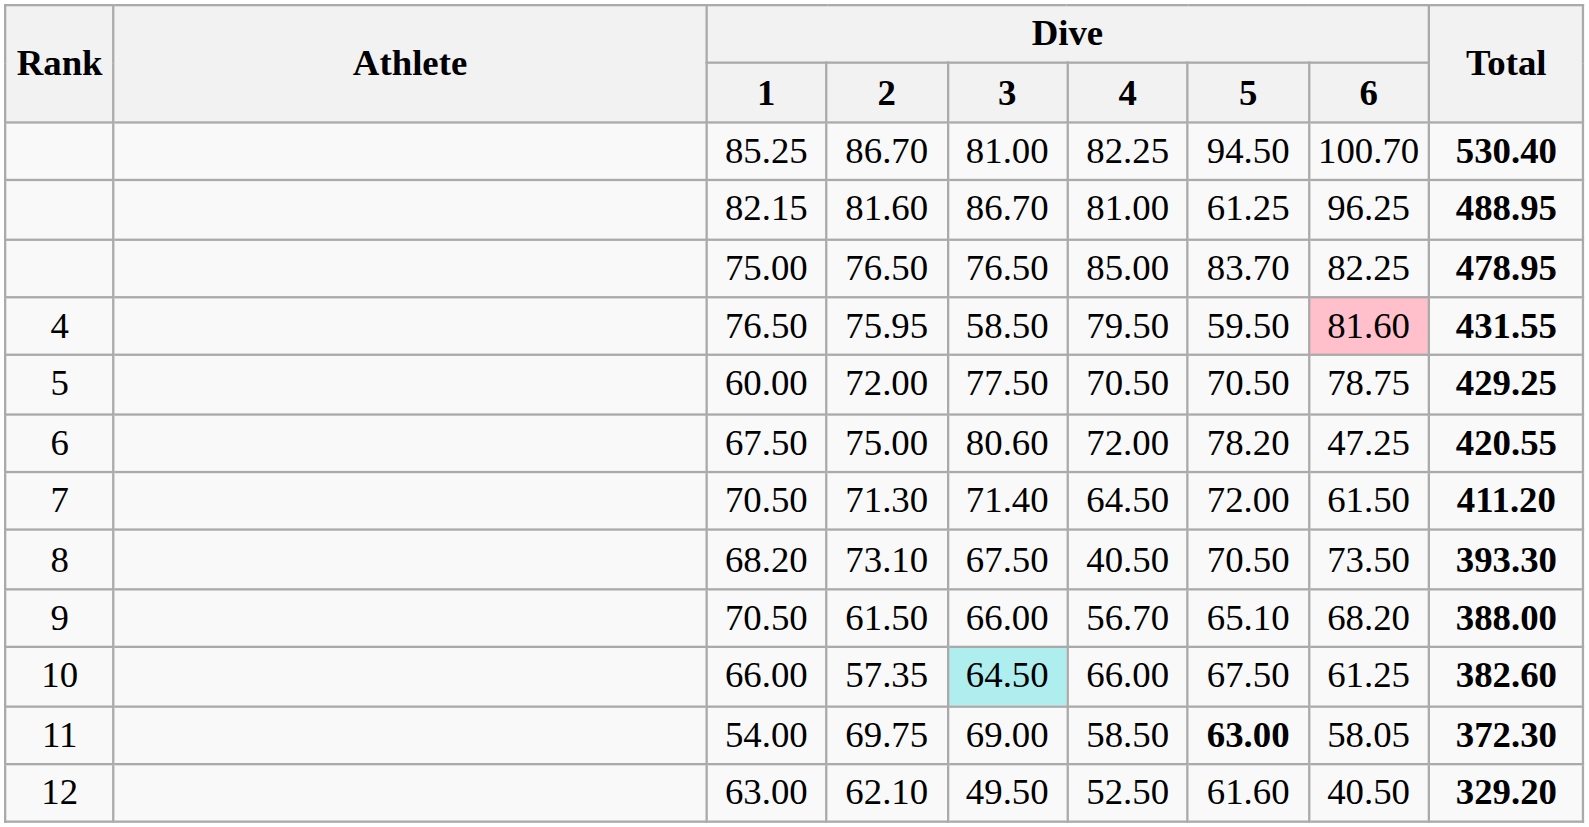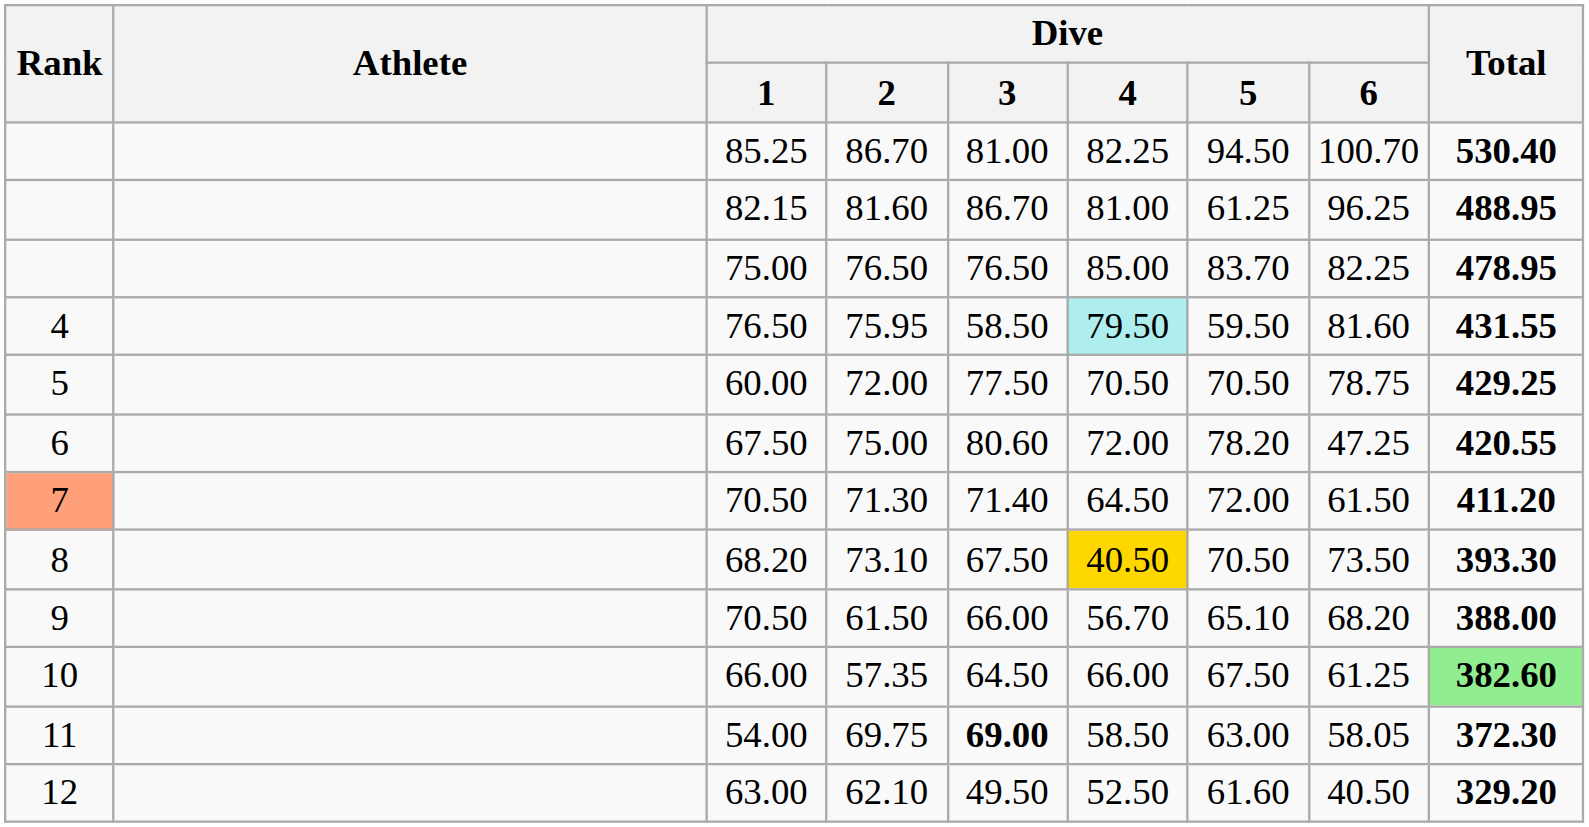75.95 | Dive / 4: no background -> paleturquoise background
75.95 | Dive / 6: pink background -> no background
71.30 | Rank: no background -> lightsalmon background
73.10 | Dive / 4: no background -> gold background
57.35 | Dive / 3: paleturquoise background -> no background
57.35 | Total: no background -> lightgreen background
69.75 | Dive / 3: normal -> bold
69.75 | Dive / 5: bold -> normal
